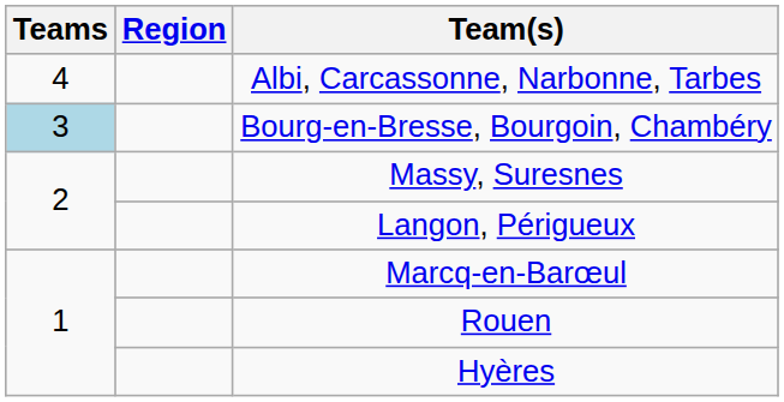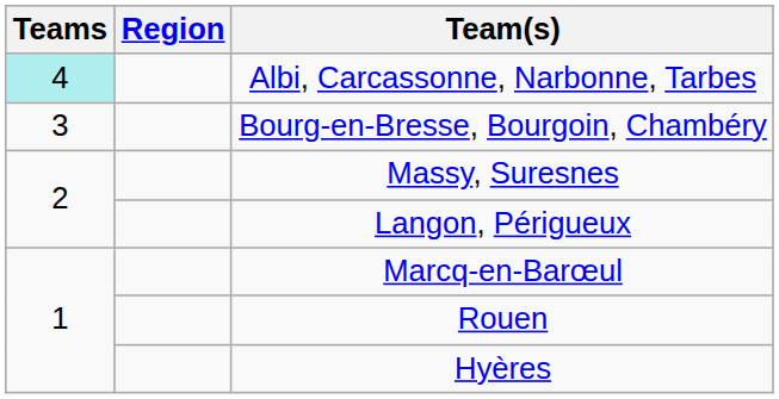Albi, Carcassonne, Narbonne, Tarbes | Teams: no background -> paleturquoise background
Bourg-en-Bresse, Bourgoin, Chambéry | Teams: lightblue background -> no background
